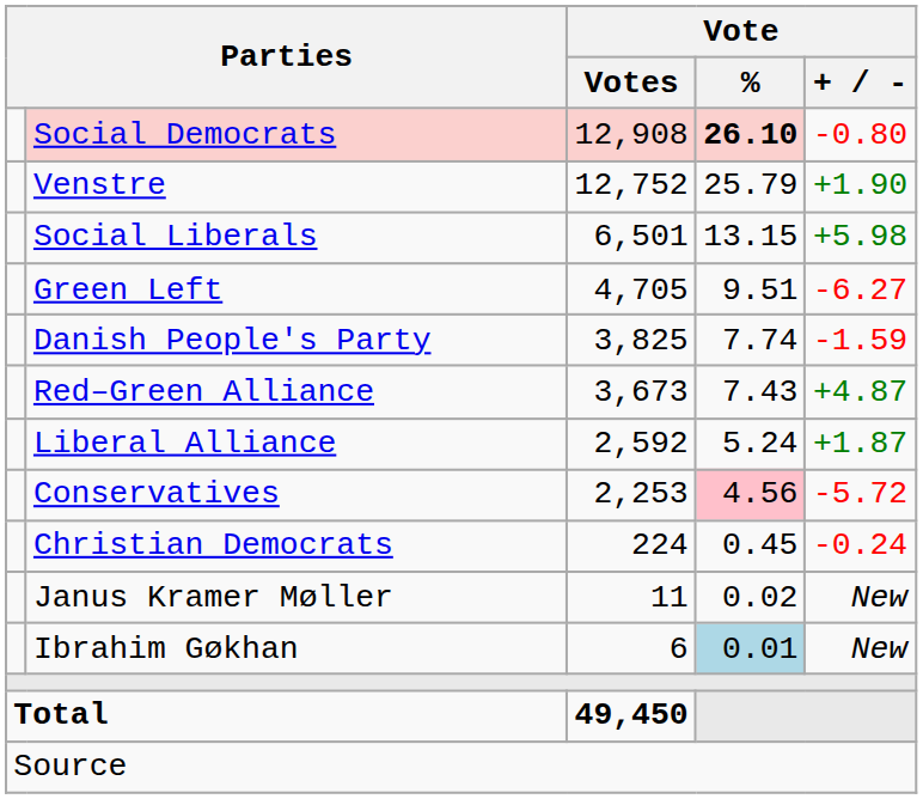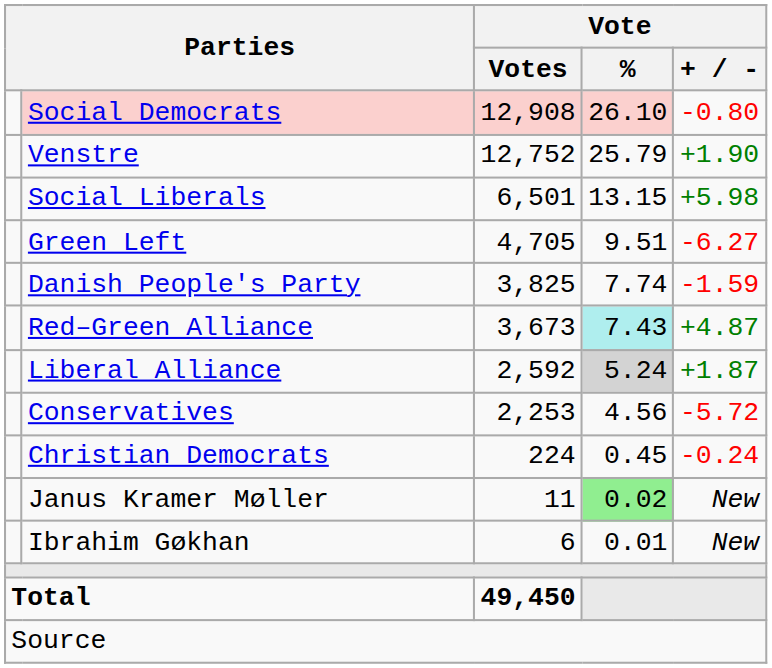Social Democrats | Vote / %: bold -> normal
Red–Green Alliance | Vote / %: no background -> paleturquoise background
Liberal Alliance | Vote / %: no background -> lightgrey background
Conservatives | Vote / %: pink background -> no background
Janus Kramer Møller | Vote / %: no background -> lightgreen background
Ibrahim Gøkhan | Vote / %: lightblue background -> no background
